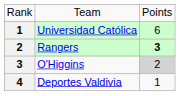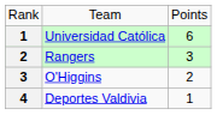Rangers | column 3: bold -> normal
O'Higgins | column 3: lightgrey background -> no background
